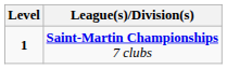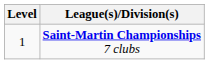Saint-Martin Championships 7 clubs | Level: bold -> normal
